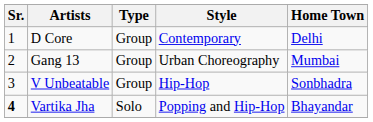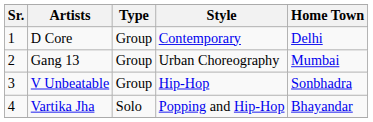Vartika Jha | Sr.: bold -> normal
